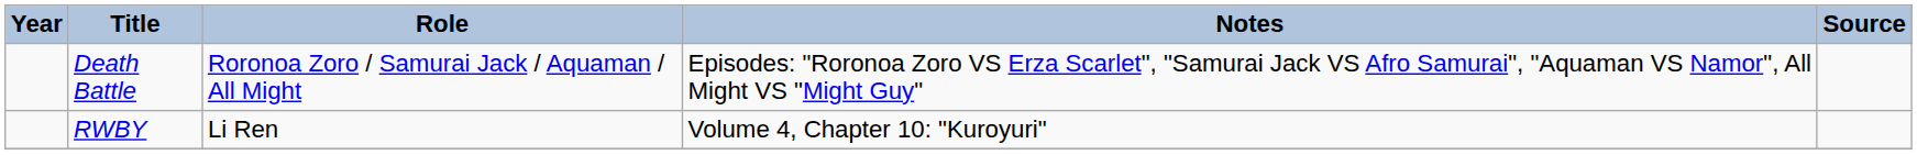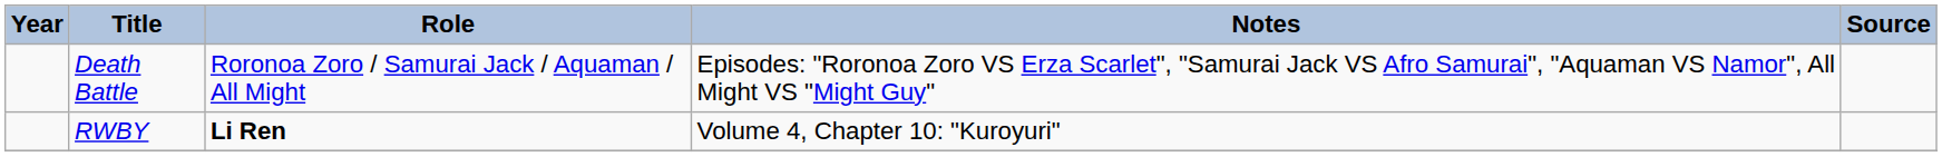RWBY | Role: normal -> bold
